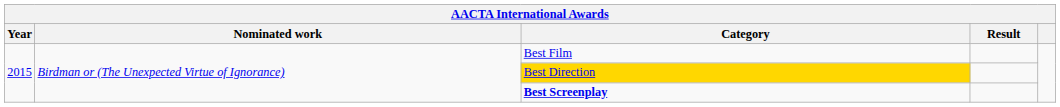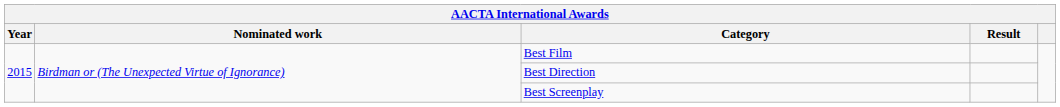Best Direction | Category: gold background -> no background
Best Screenplay | Category: bold -> normal
